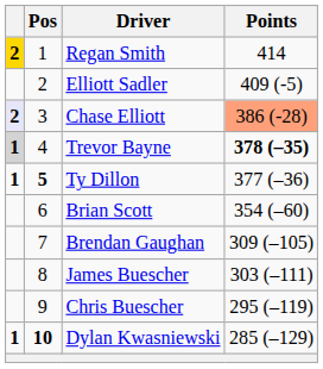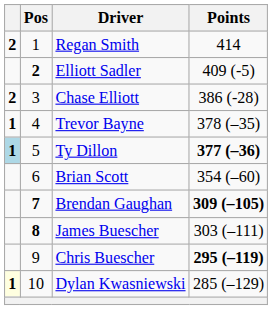Regan Smith | column 1: gold background -> no background
Elliott Sadler | Pos: normal -> bold
Chase Elliott | column 1: lavender background -> no background
Chase Elliott | Points: lightsalmon background -> no background
Trevor Bayne | column 1: lightgrey background -> no background
Trevor Bayne | Points: bold -> normal
Ty Dillon | column 1: no background -> lightblue background
Ty Dillon | Pos: bold -> normal
Ty Dillon | Points: normal -> bold
Brendan Gaughan | Pos: normal -> bold
Brendan Gaughan | Points: normal -> bold
James Buescher | Pos: normal -> bold
Chris Buescher | Points: normal -> bold
Dylan Kwasniewski | column 1: no background -> lightyellow background
Dylan Kwasniewski | Pos: bold -> normal
